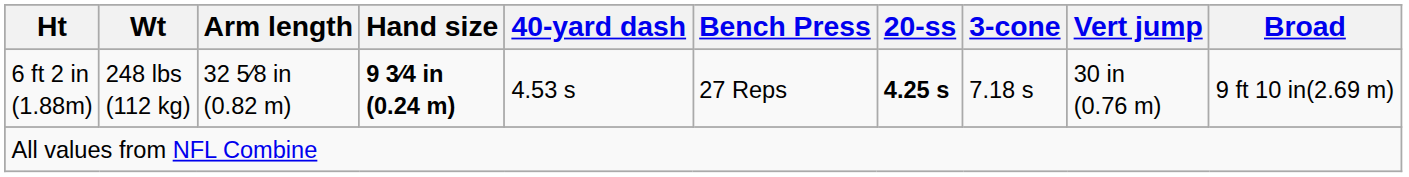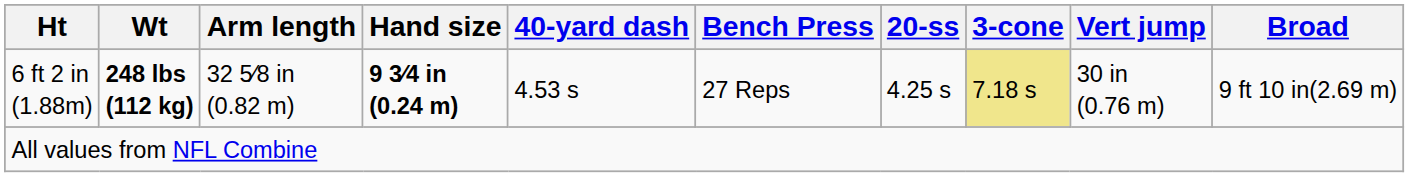6 ft 2 in (1.88m) | Wt: normal -> bold
6 ft 2 in (1.88m) | 20-ss: bold -> normal
6 ft 2 in (1.88m) | 3-cone: no background -> khaki background
